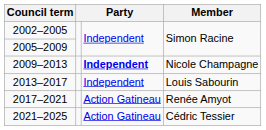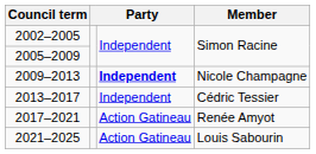2013–2017 | Member: Louis Sabourin -> Cédric Tessier
2021–2025 | Member: Cédric Tessier -> Louis Sabourin
